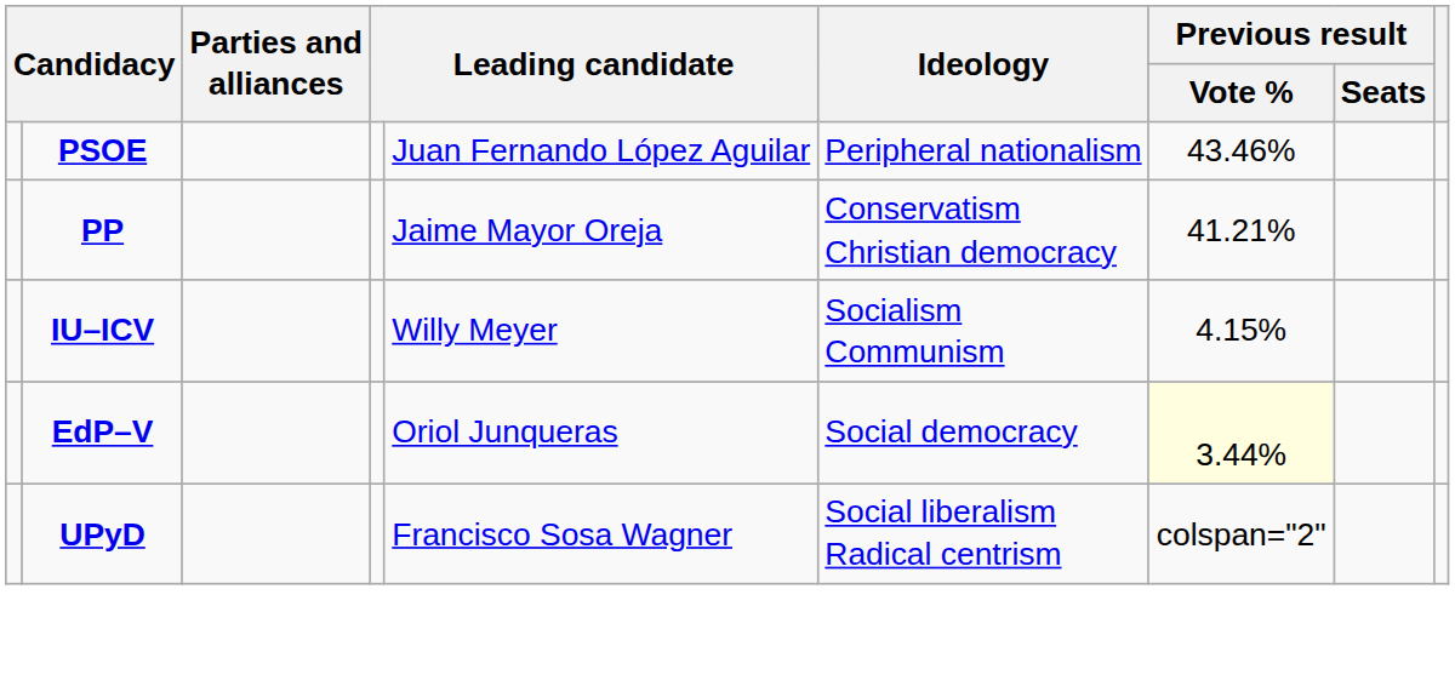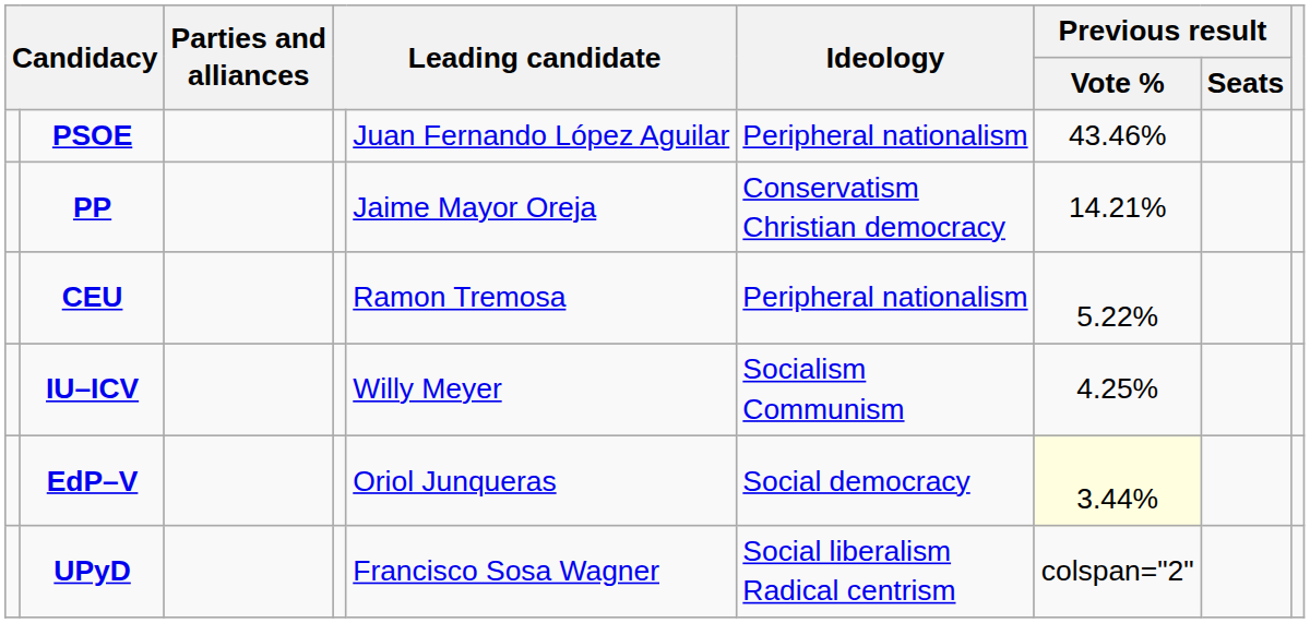PP | Previous result / Vote %: 41.21% -> 14.21%
+ row: CEU | Ramon Tremosa | Peripheral nationalism | 5.22%
IU–ICV | Previous result / Vote %: 4.15% -> 4.25%
